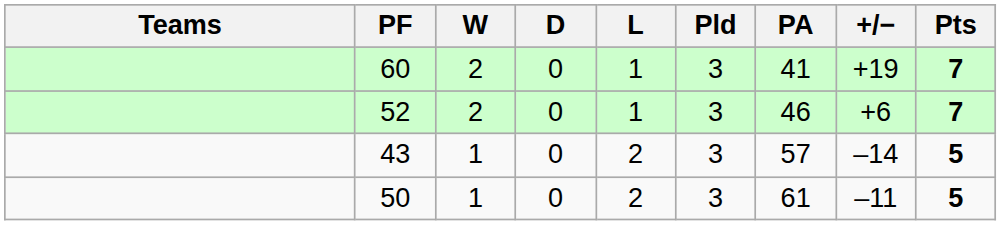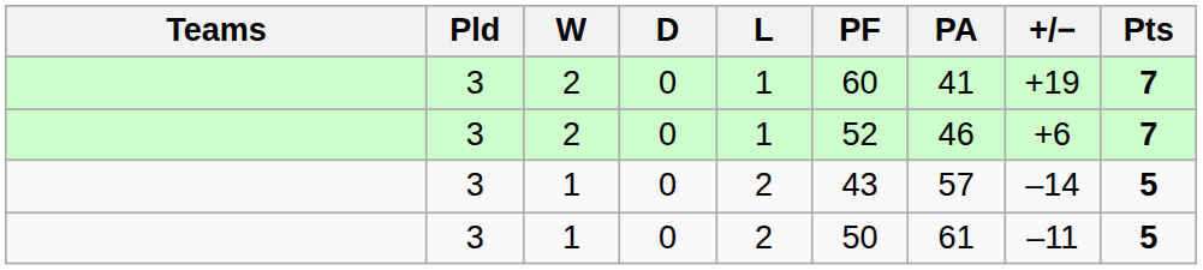columns swapped: Pld <-> PF
